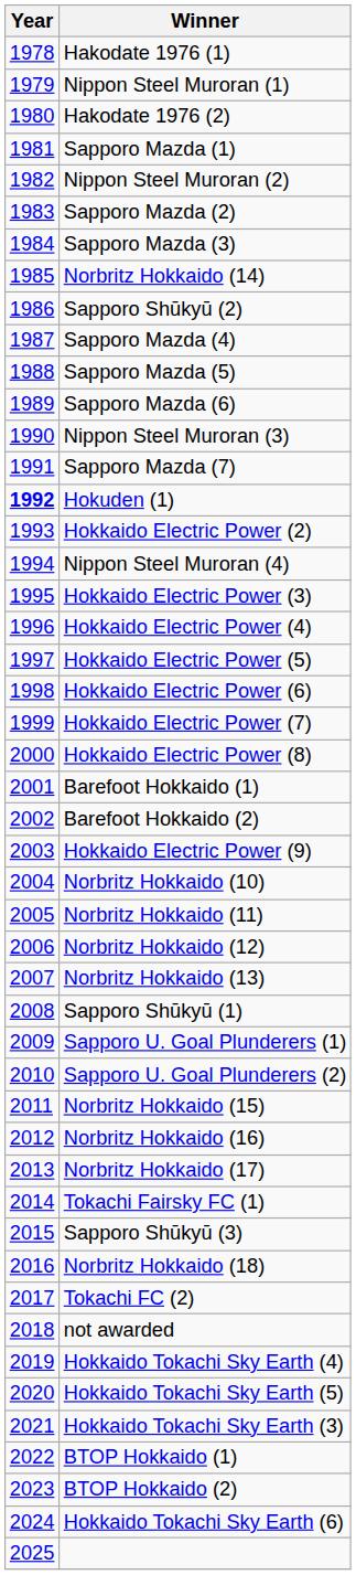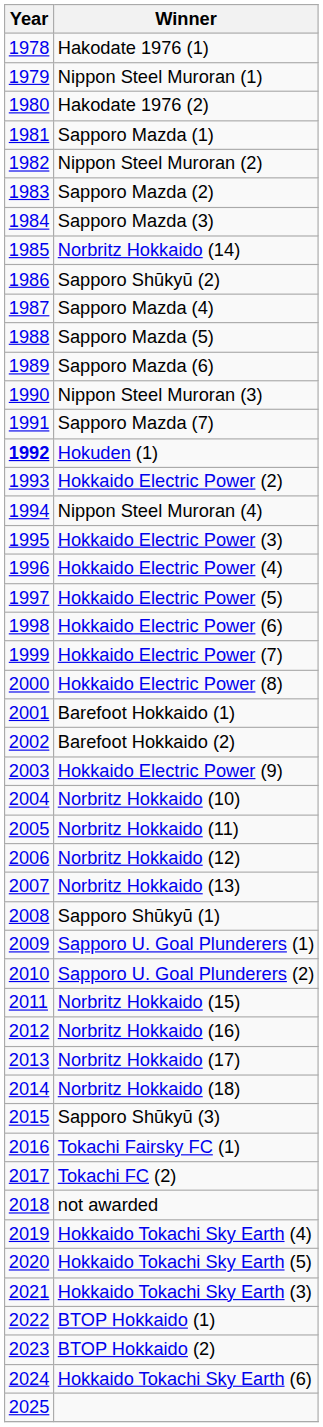row 38 | Winner: Tokachi Fairsky FC (1) -> Norbritz Hokkaido (18)
row 40 | Winner: Norbritz Hokkaido (18) -> Tokachi Fairsky FC (1)
